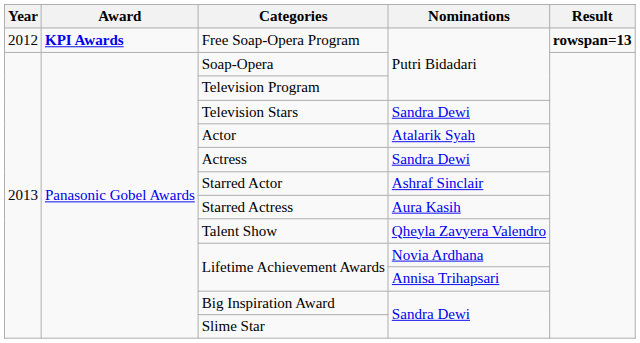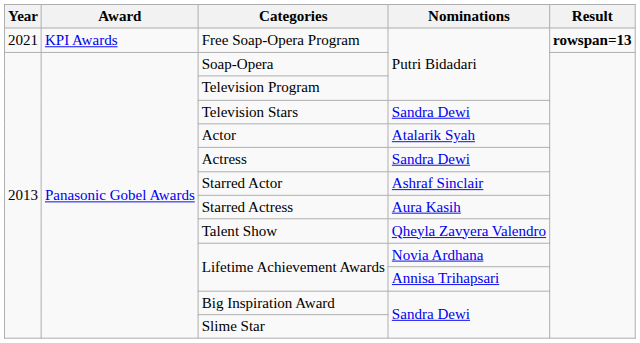Free Soap-Opera Program | Year: 2012 -> 2021
Free Soap-Opera Program | Award: bold -> normal
